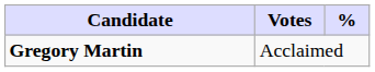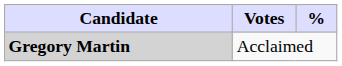Gregory Martin | Candidate: no background -> lightgrey background
